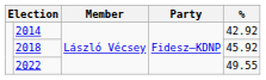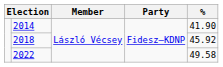2014 | %: 42.92 -> 41.90
2022 | %: 49.55 -> 49.58
